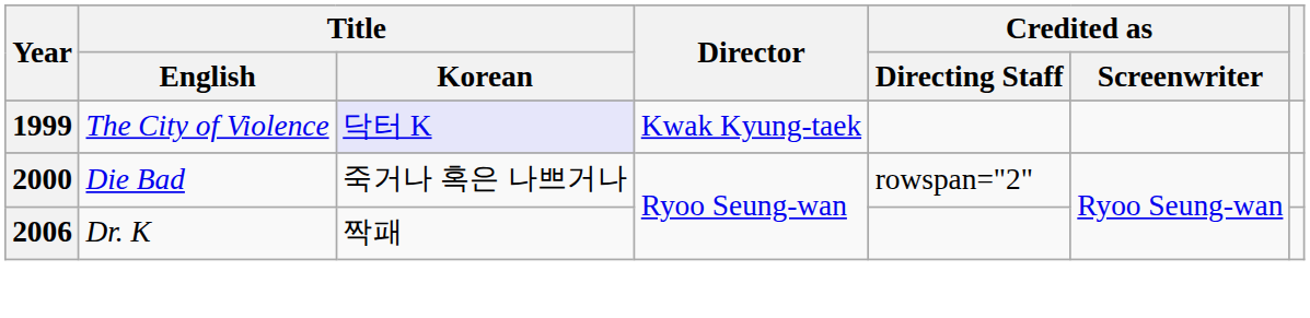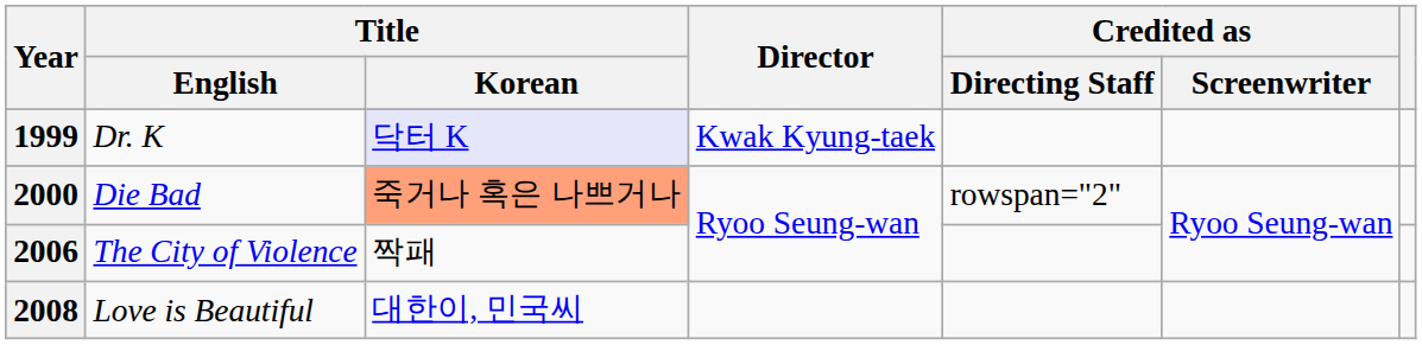1999 | Title / English: The City of Violence -> Dr. K
2000 | Title / Korean: no background -> lightsalmon background
2006 | Title / English: Dr. K -> The City of Violence
+ row: 2008 | Love is Beautiful | 대한이, 민국씨
